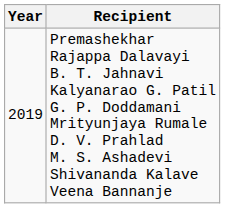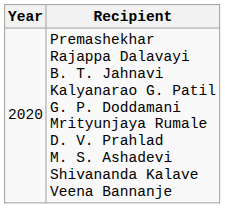row 2 | Year: 2019 -> 2020
